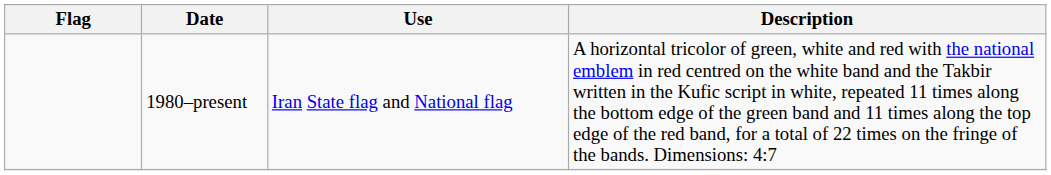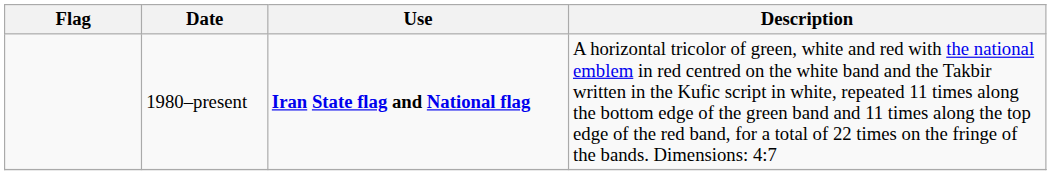1980–present | Use: normal -> bold
